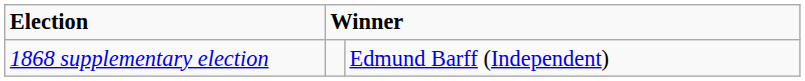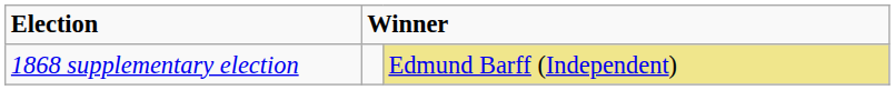1868 supplementary election | column 3: no background -> khaki background
